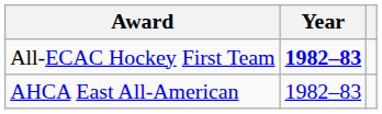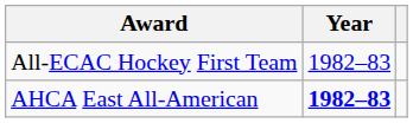row 2 | Year: bold -> normal
row 3 | Year: normal -> bold
